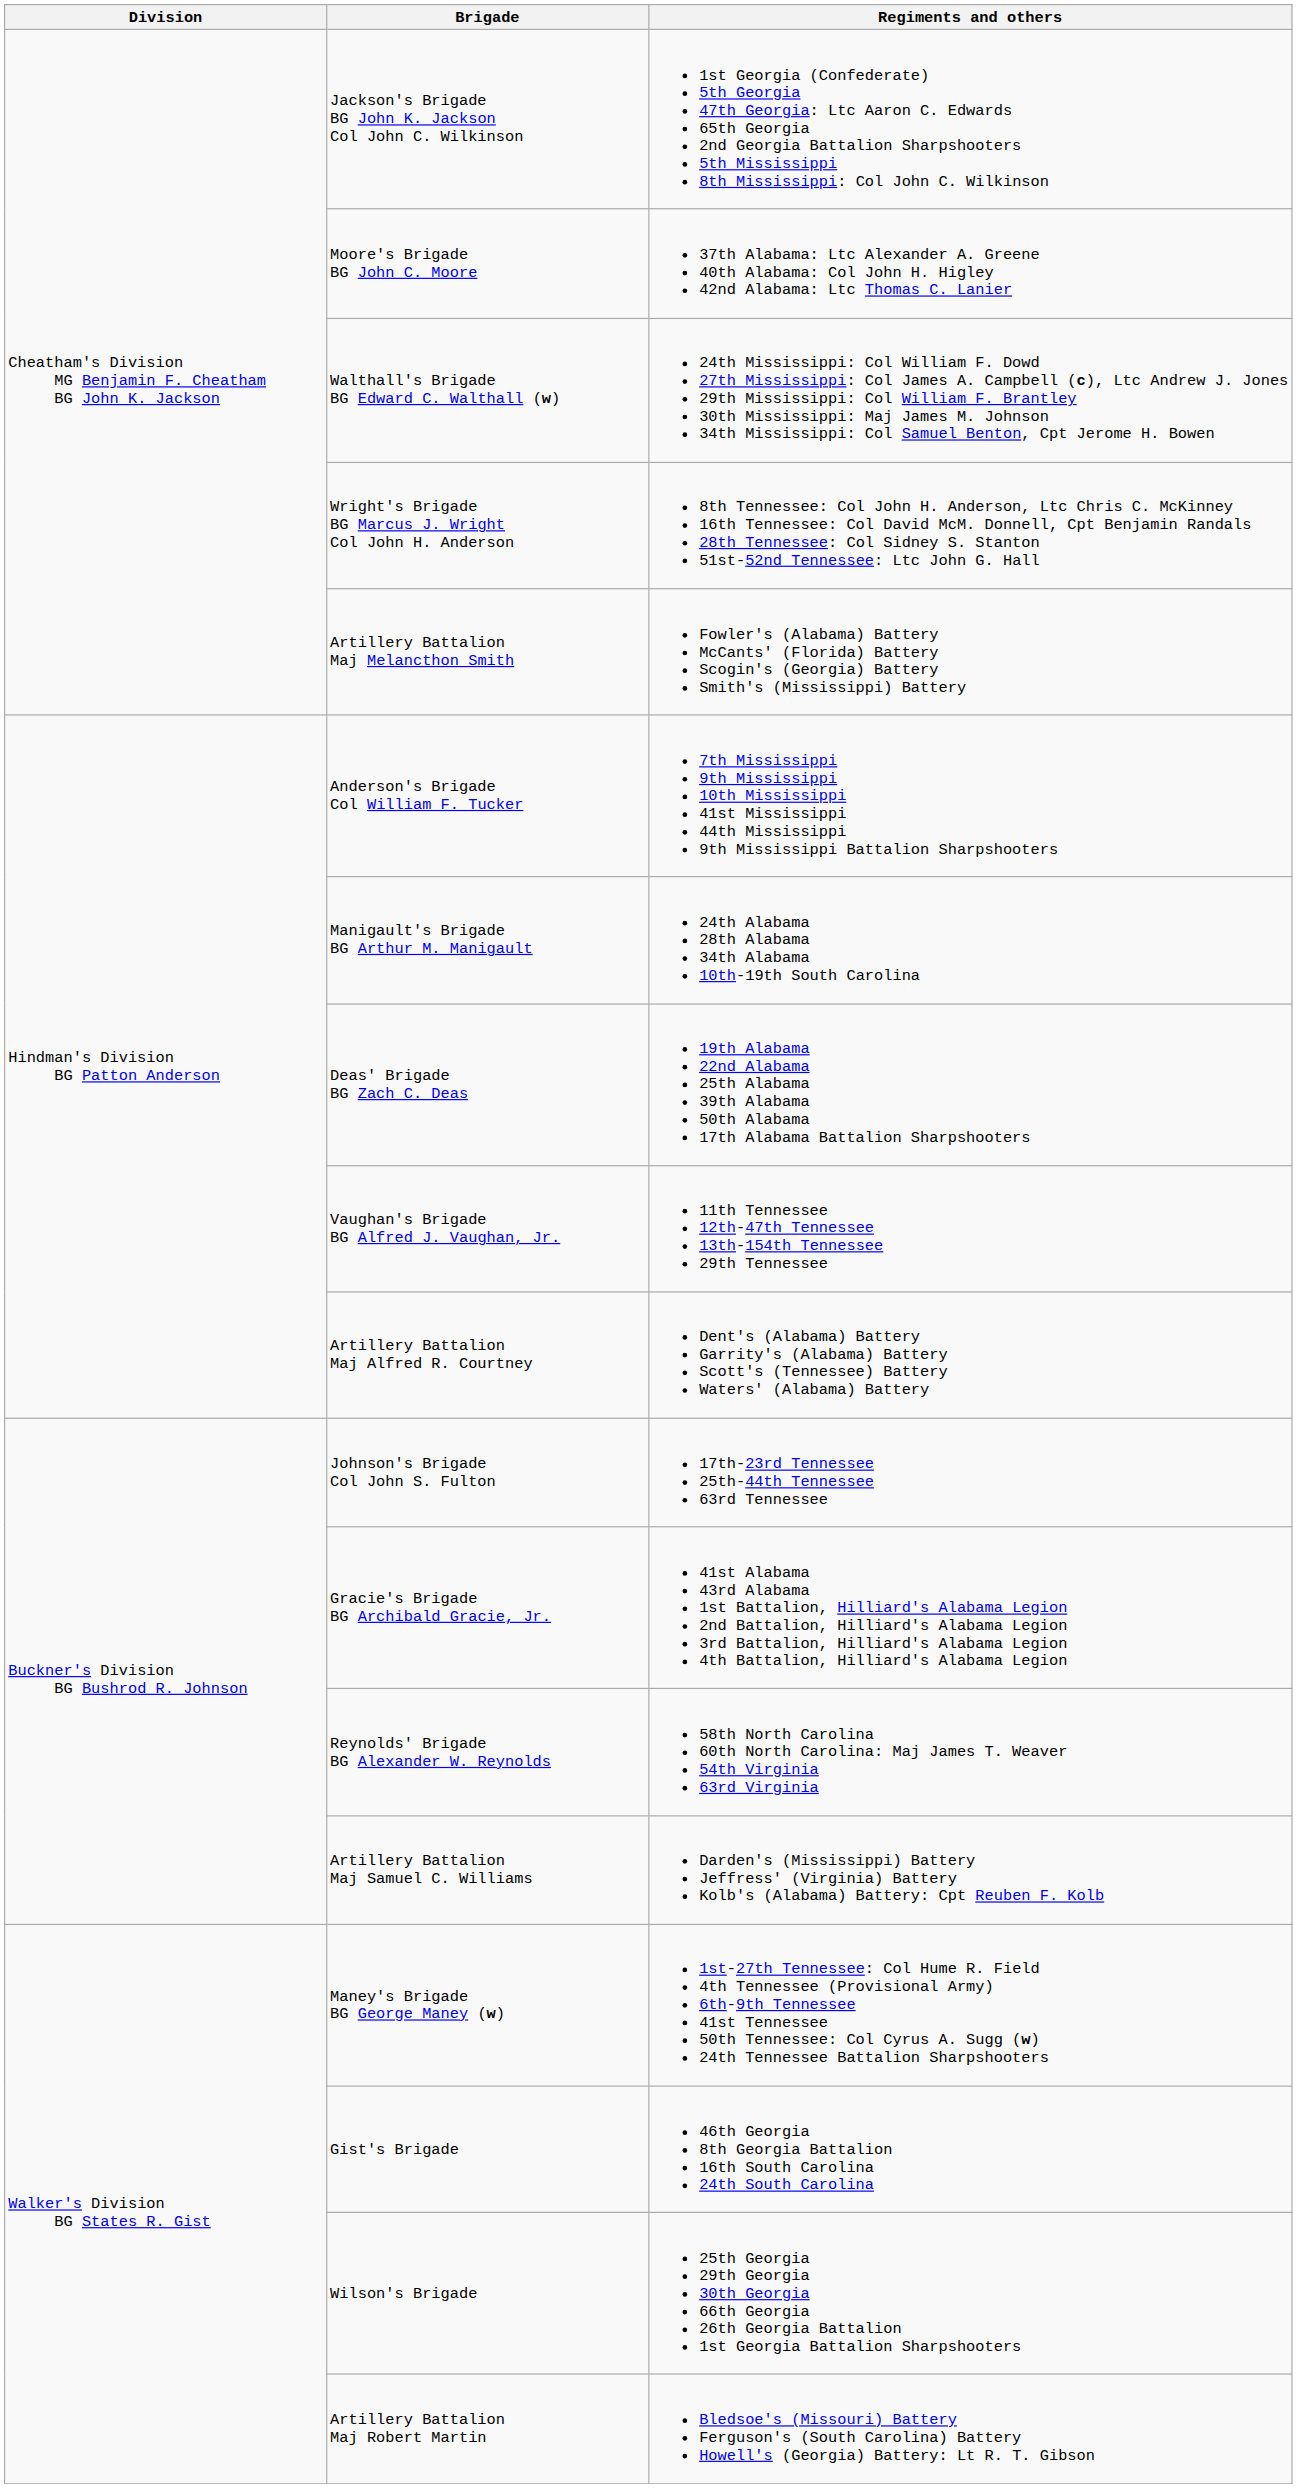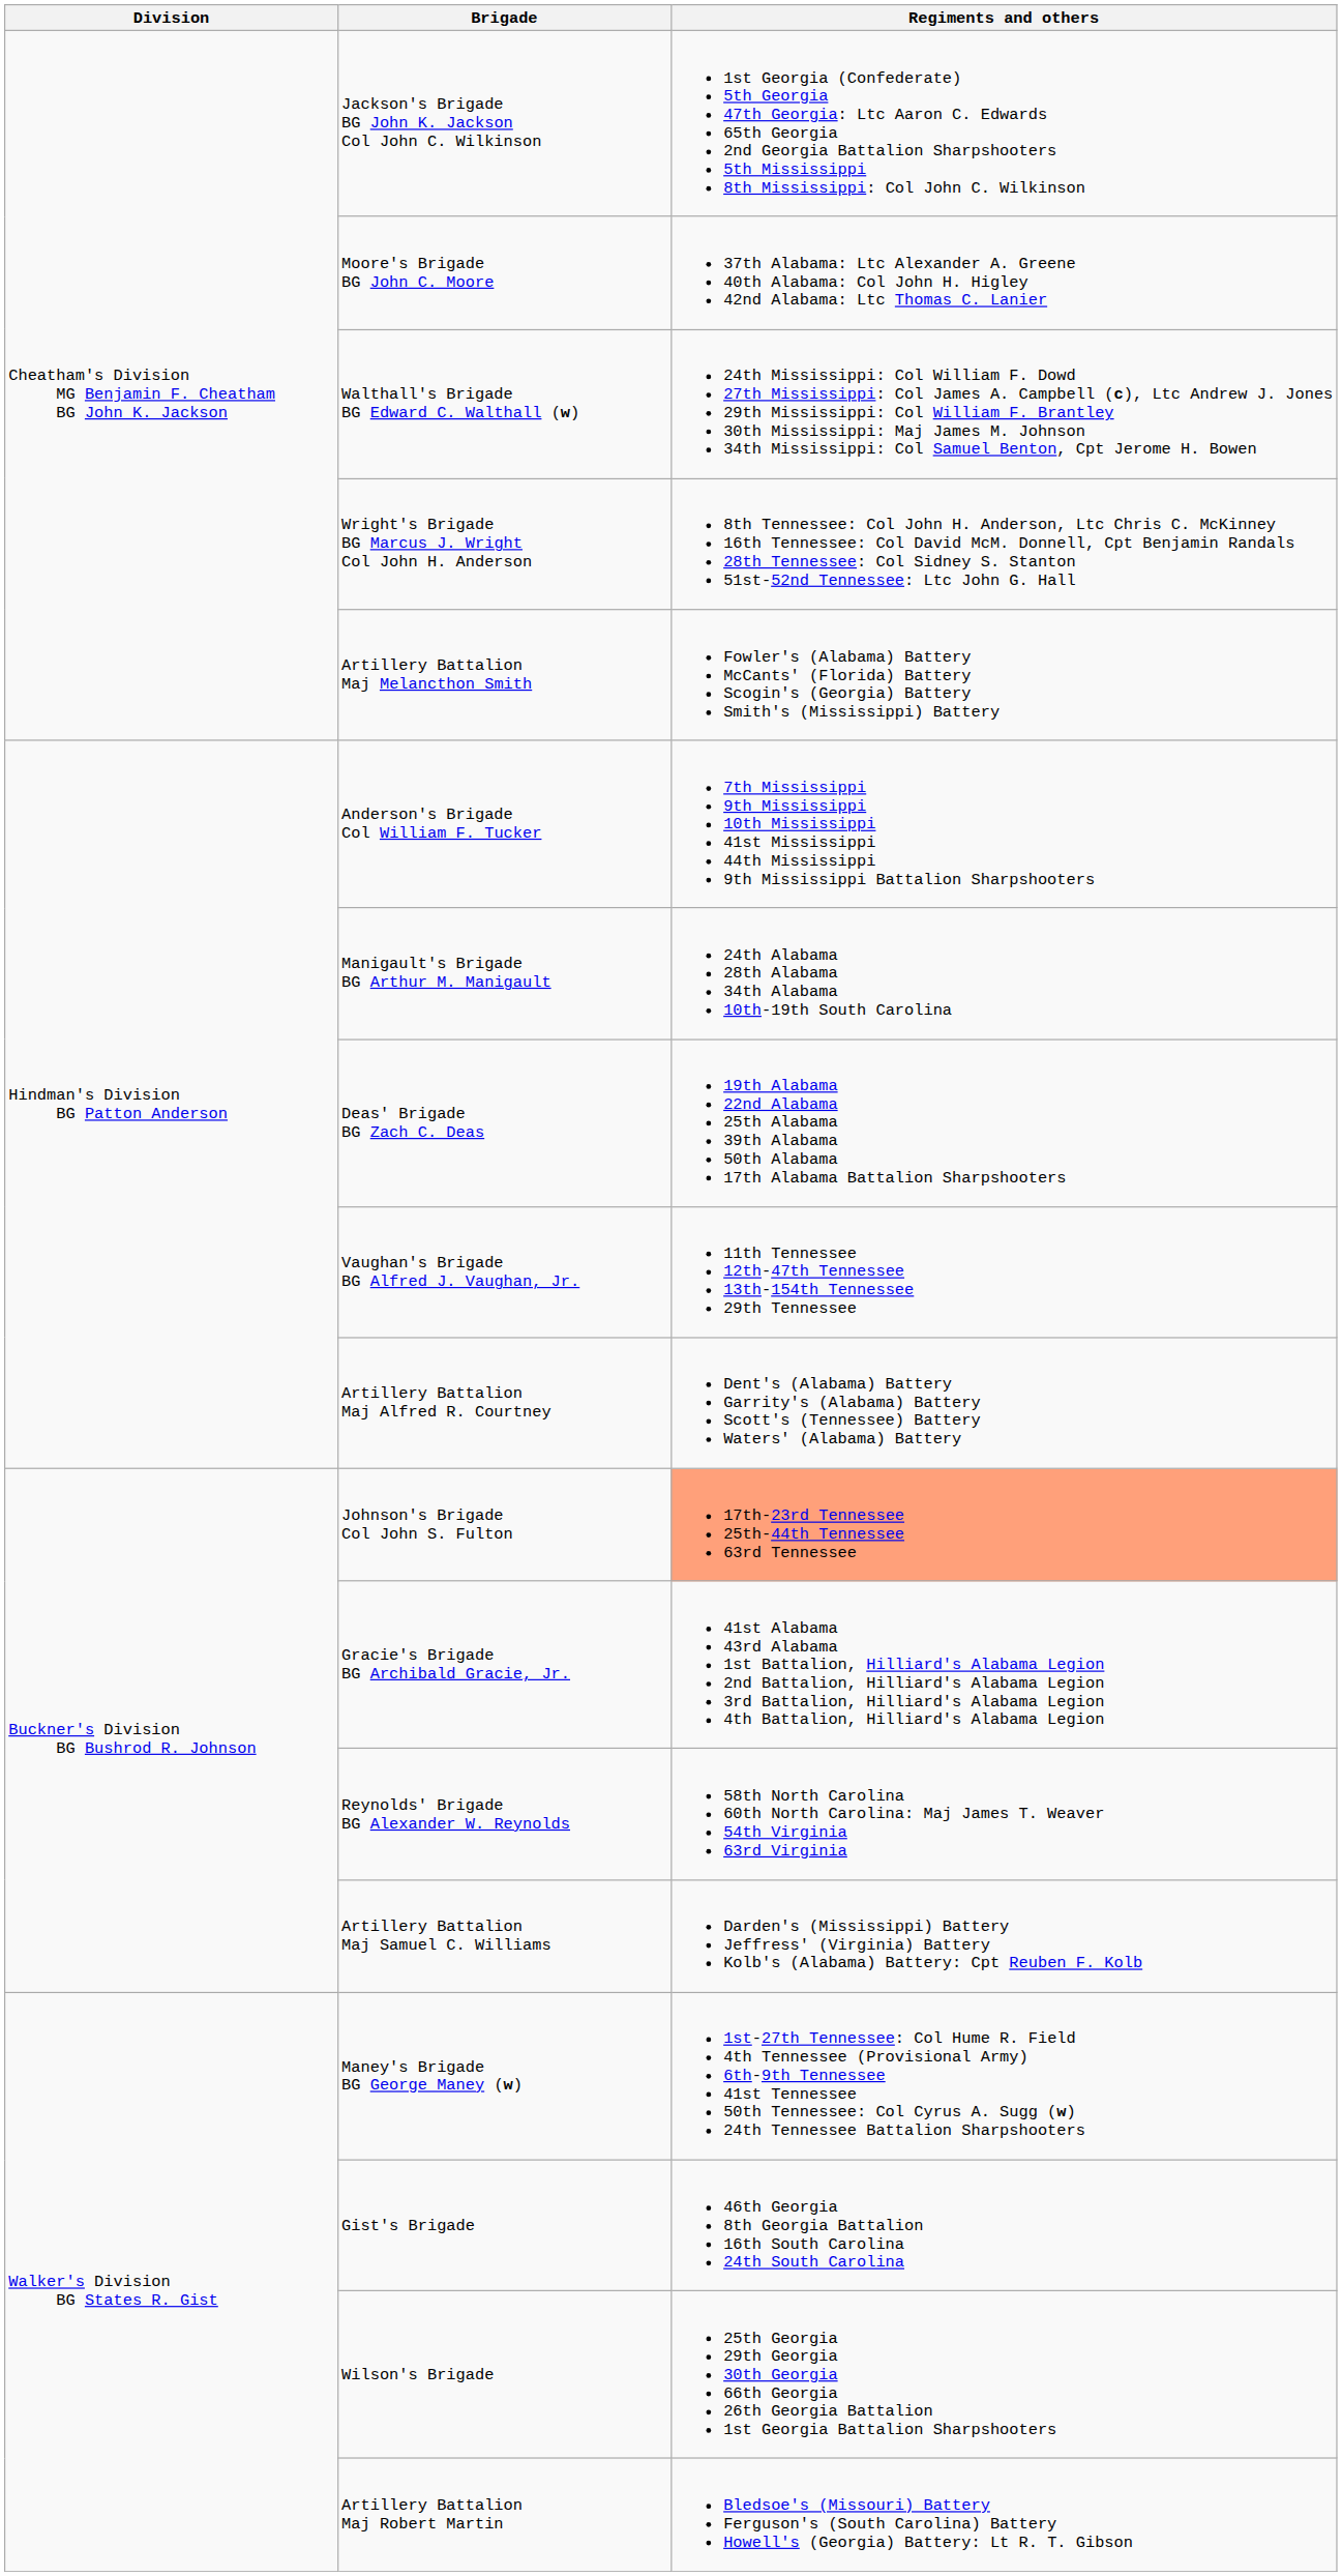Johnson's Brigade Col John S. Fulton | Regiments and others: no background -> lightsalmon background
